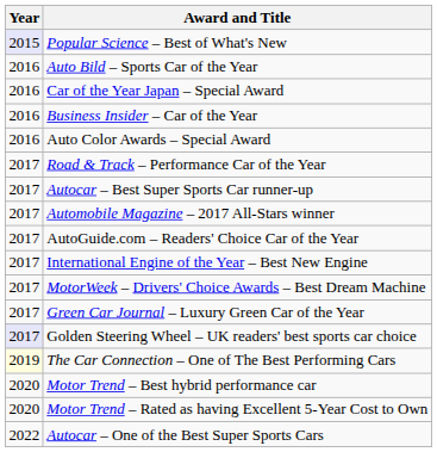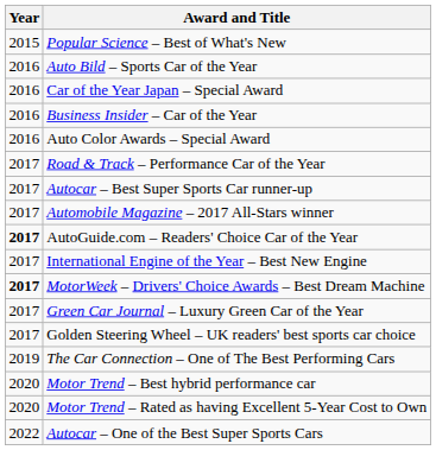Popular Science – Best of What's New | Year: lavender background -> no background
AutoGuide.com – Readers' Choice Car of the Year | Year: normal -> bold
MotorWeek – Drivers' Choice Awards – Best Dream Machine | Year: normal -> bold
Golden Steering Wheel – UK readers' best sports car choice | Year: lavender background -> no background
The Car Connection – One of The Best Performing Cars | Year: lightyellow background -> no background
